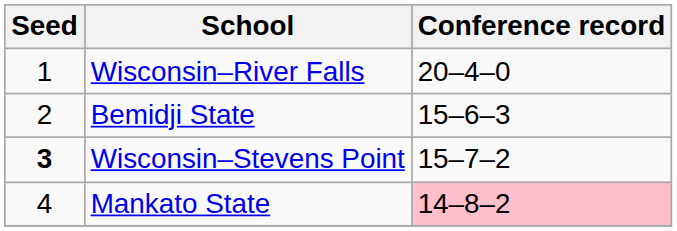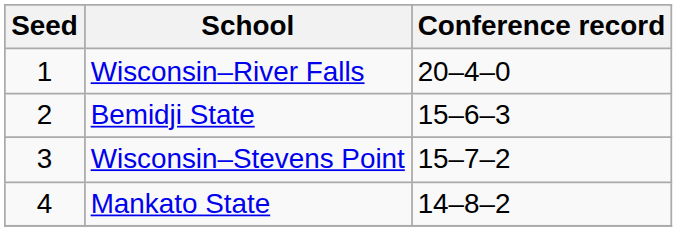Wisconsin–Stevens Point | Seed: bold -> normal
Mankato State | Conference record: pink background -> no background
